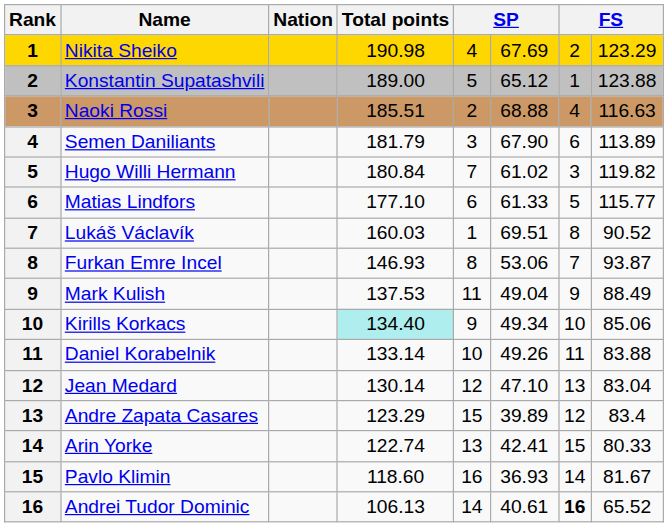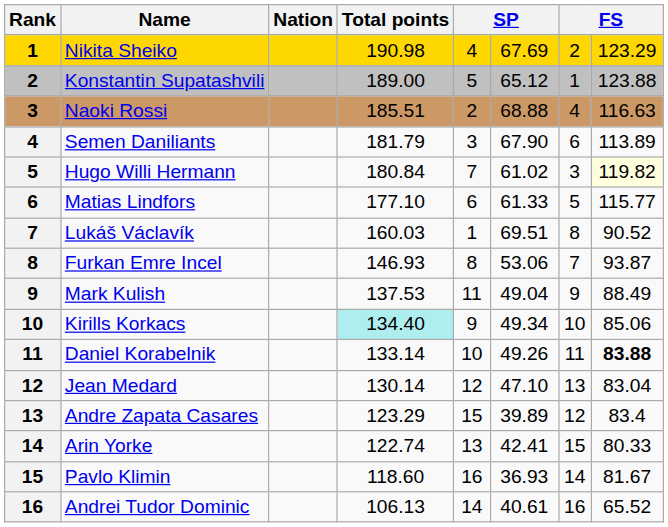Hugo Willi Hermann | column 8: no background -> lightyellow background
Daniel Korabelnik | column 8: normal -> bold
Andrei Tudor Dominic | column 7: bold -> normal
